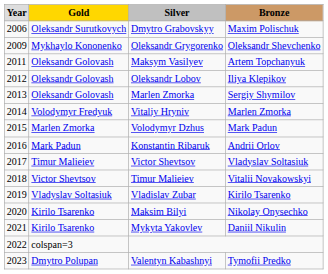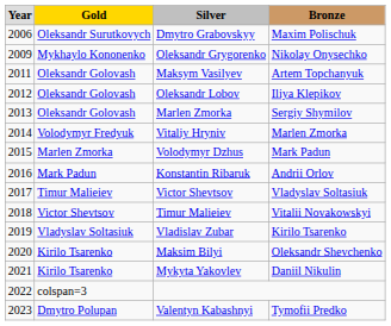Oleksandr Grygorenko | Bronze: Oleksandr Shevchenko -> Nikolay Onysechko
Maksim Bilyi | Bronze: Nikolay Onysechko -> Oleksandr Shevchenko
